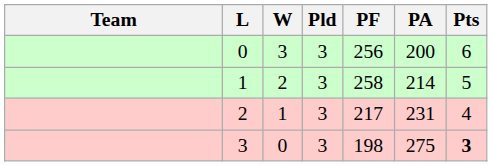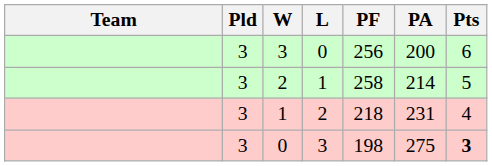columns swapped: Pld <-> L
row 4 | PF: 217 -> 218
